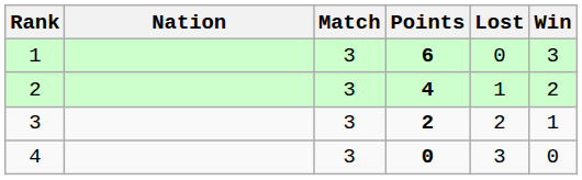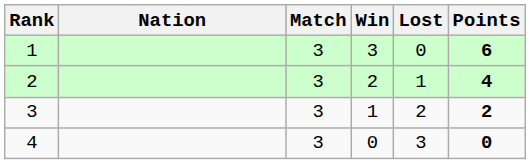columns swapped: Win <-> Points
